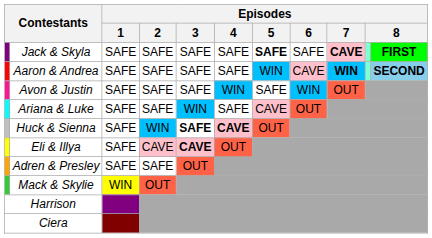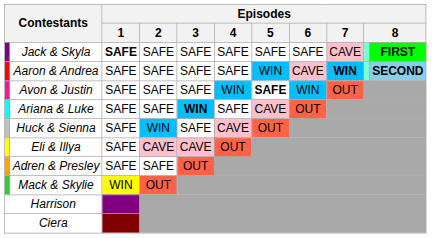Jack & Skyla | Episodes / 1: normal -> bold
Jack & Skyla | Episodes / 5: bold -> normal
Jack & Skyla | Episodes / 7: bold -> normal
Avon & Justin | Episodes / 5: normal -> bold
Ariana & Luke | Episodes / 3: normal -> bold
Huck & Sienna | Episodes / 3: bold -> normal
Huck & Sienna | Episodes / 4: bold -> normal
Eli & Illya | Episodes / 3: bold -> normal
